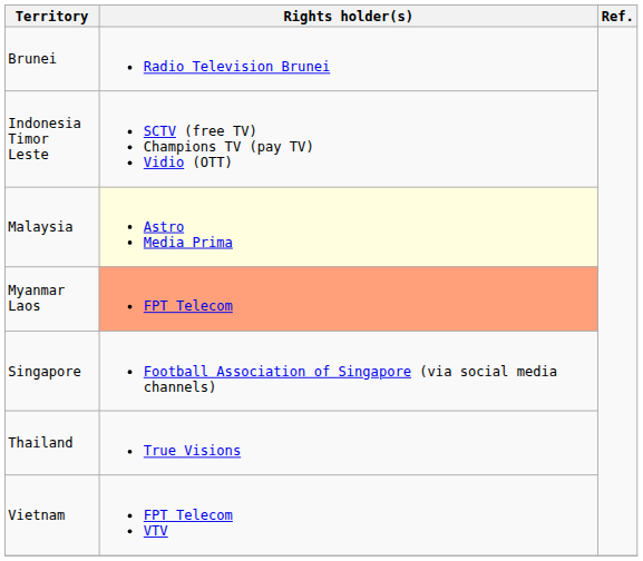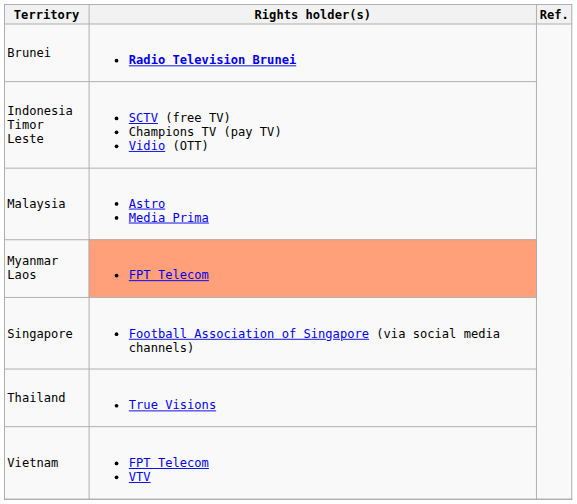Brunei | Rights holder(s): normal -> bold
Malaysia | Rights holder(s): lightyellow background -> no background
